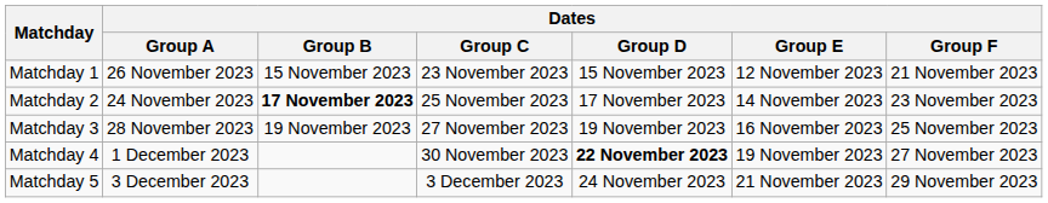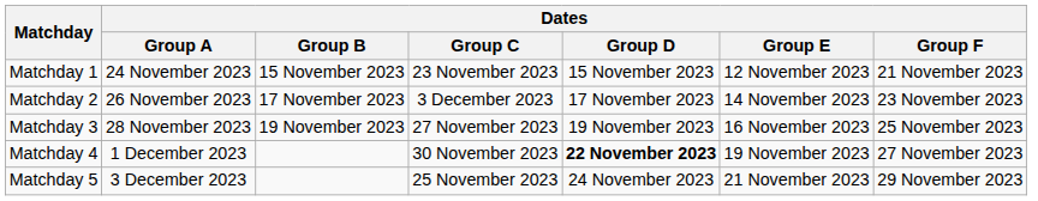Matchday 1 | Dates / Group A: 26 November 2023 -> 24 November 2023
Matchday 2 | Dates / Group A: 24 November 2023 -> 26 November 2023
Matchday 2 | Dates / Group B: bold -> normal
Matchday 2 | Dates / Group C: 25 November 2023 -> 3 December 2023
Matchday 5 | Dates / Group C: 3 December 2023 -> 25 November 2023
